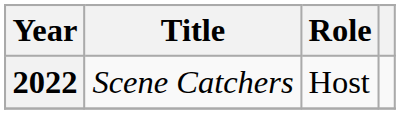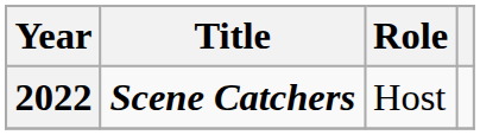2022 | Title: normal -> bold
